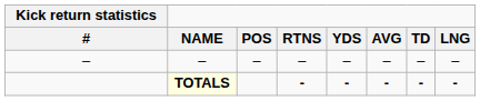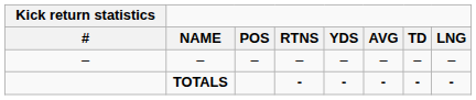row 4 | NAME: lightyellow background -> no background
